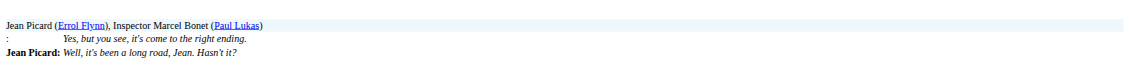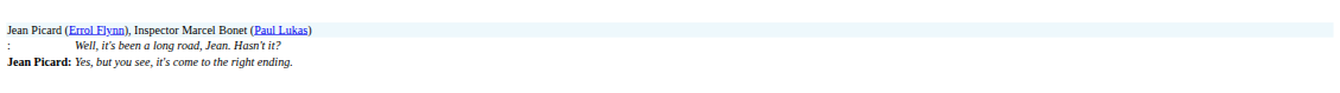row 2 | column 2: Yes, but you see, it's come to the right ending. -> Well, it's been a long road, Jean. Hasn't it?
row 3 | column 2: Well, it's been a long road, Jean. Hasn't it? -> Yes, but you see, it's come to the right ending.
